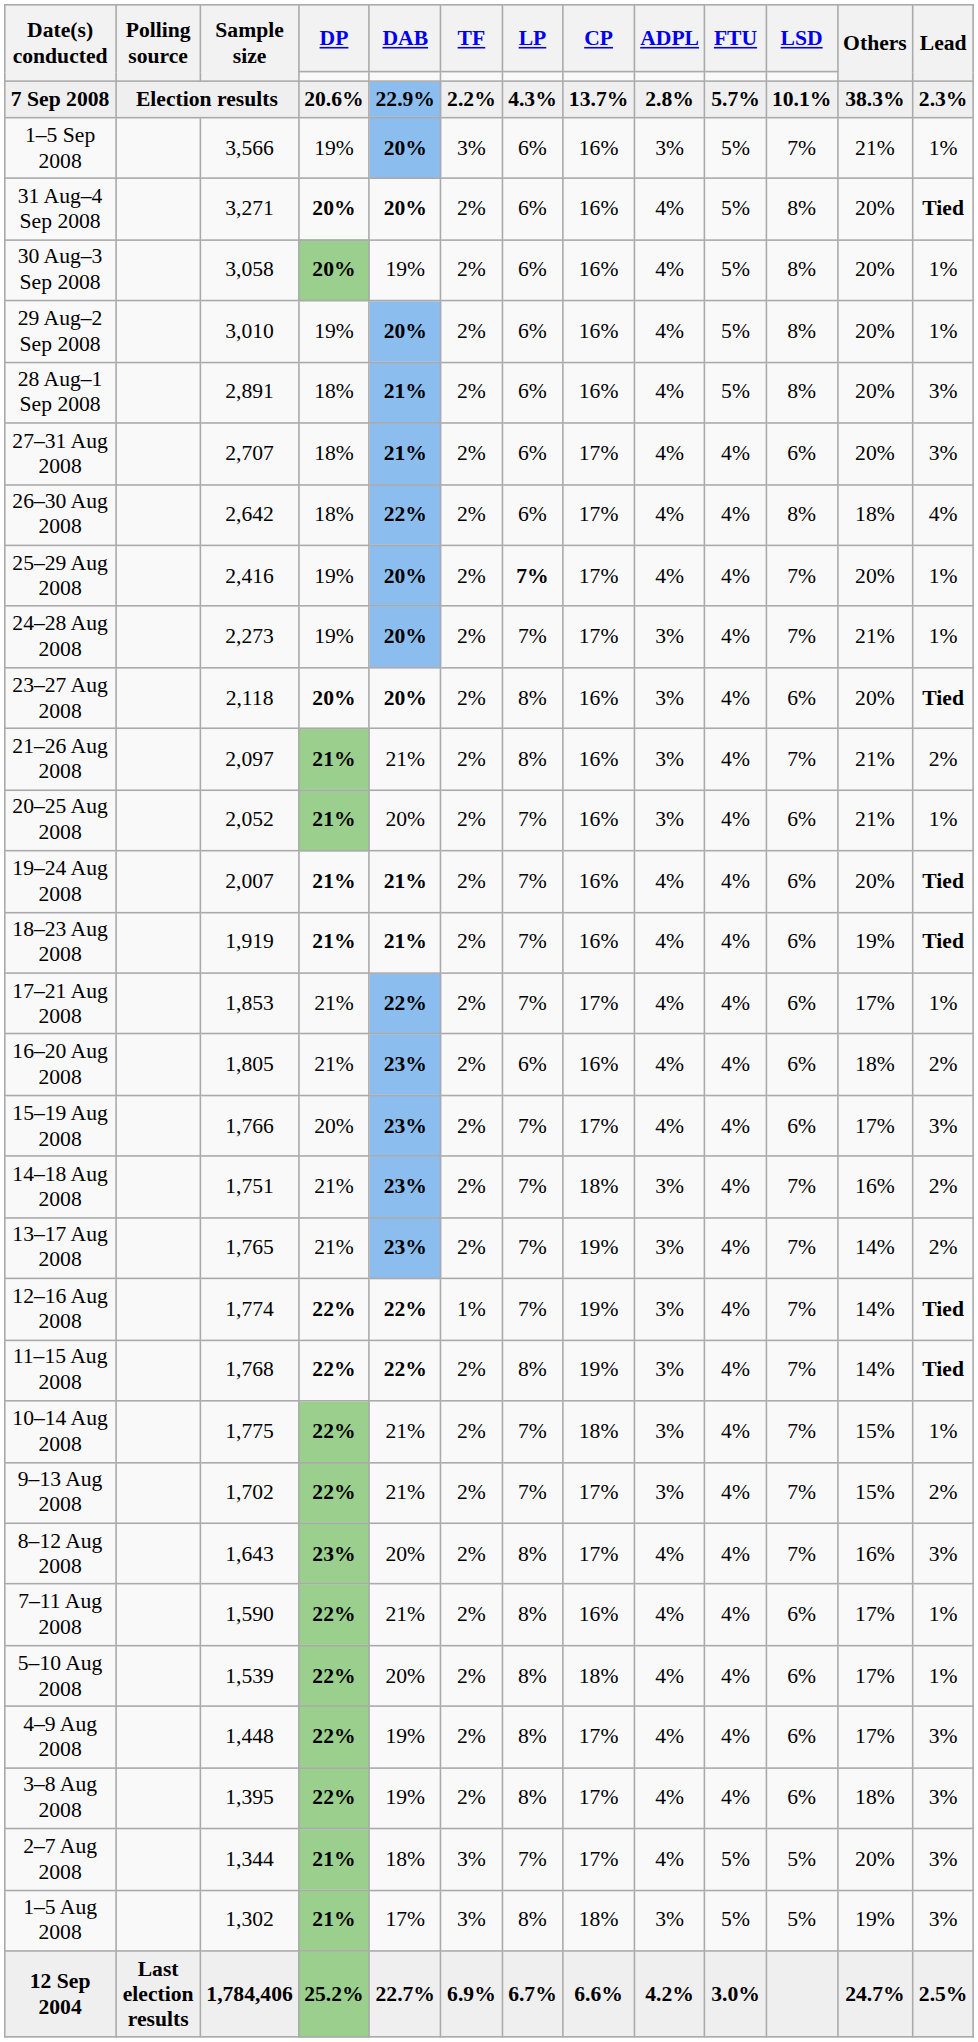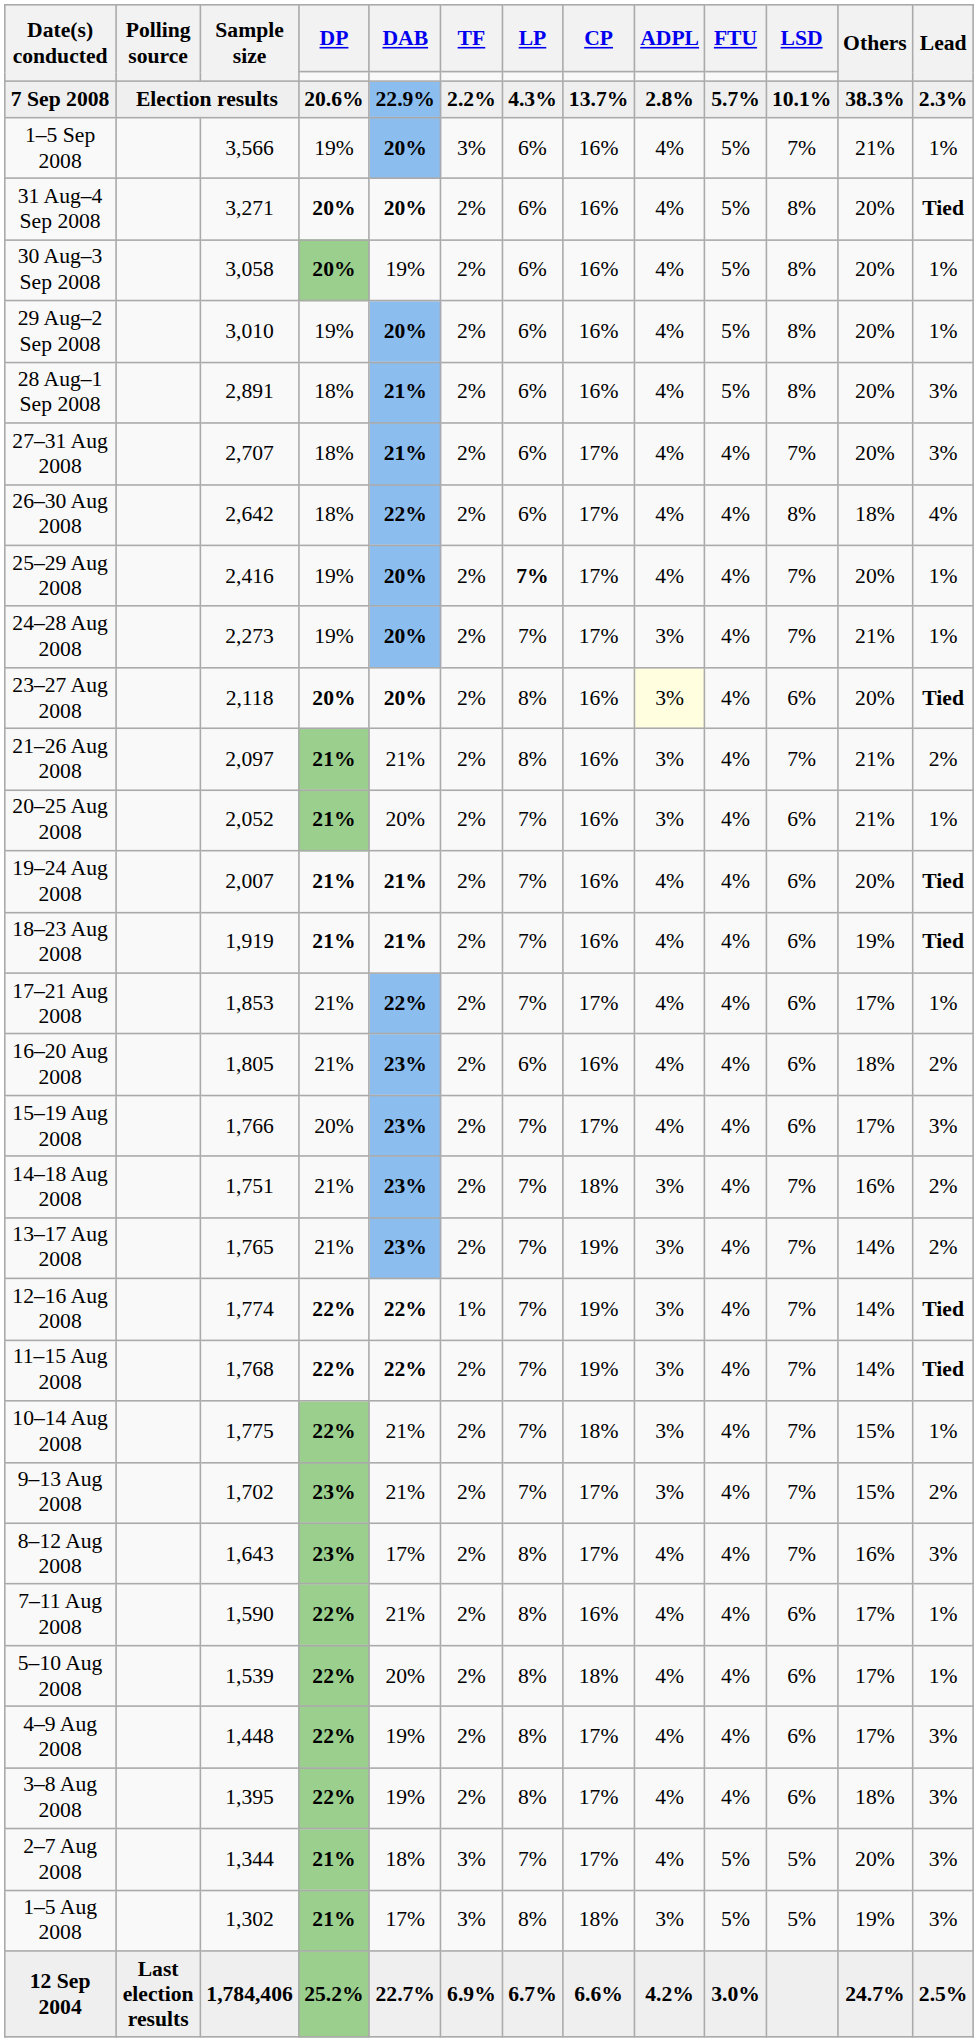1–5 Sep 2008 | ADPL: 3% -> 4%
27–31 Aug 2008 | LSD: 6% -> 7%
23–27 Aug 2008 | ADPL: no background -> lightyellow background
11–15 Aug 2008 | LP: 8% -> 7%
9–13 Aug 2008 | DP: 22% -> 23%
8–12 Aug 2008 | DAB: 20% -> 17%
